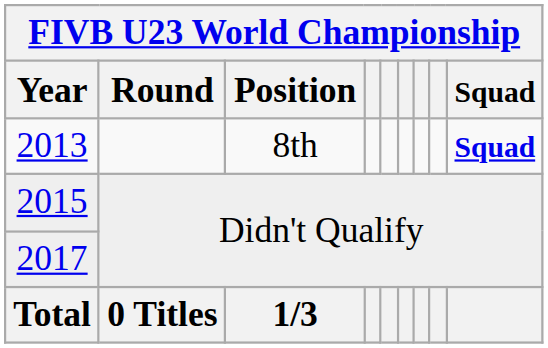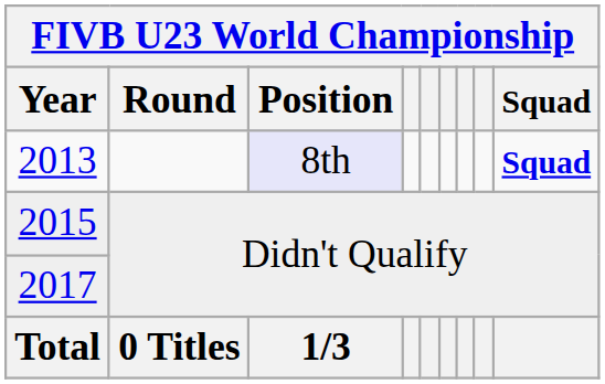2013 | FIVB U23 World Championship / Position: no background -> lavender background
